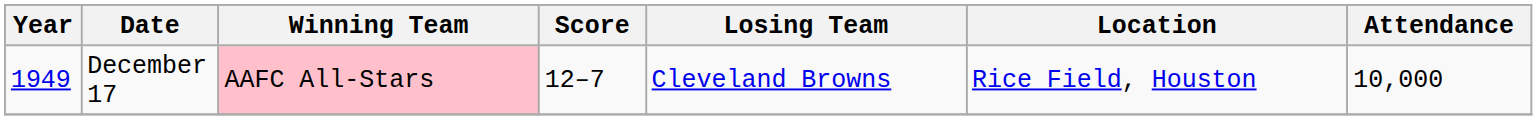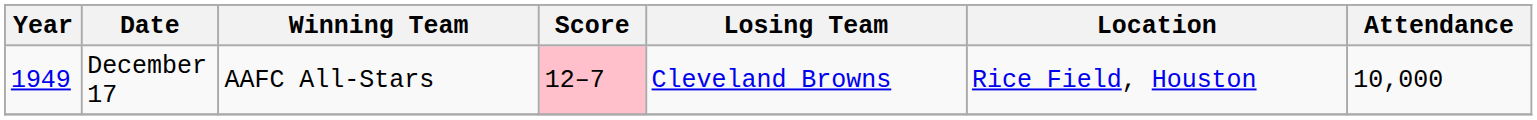row 2 | Winning Team: pink background -> no background
row 2 | Score: no background -> pink background
